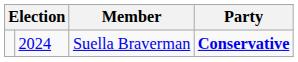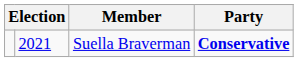Suella Braverman | column 2: 2024 -> 2021
